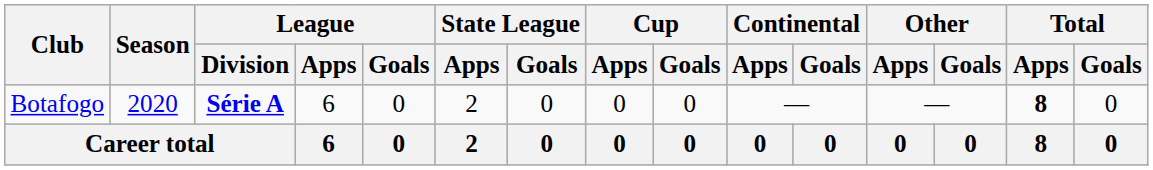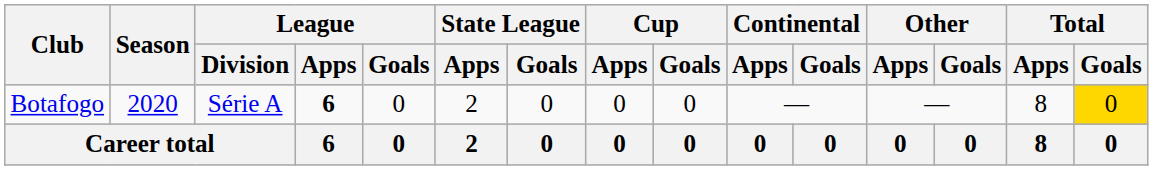Botafogo | League / Division: bold -> normal
Botafogo | League / Apps: normal -> bold
Botafogo | Total / Apps: bold -> normal
Botafogo | Total / Goals: no background -> gold background
